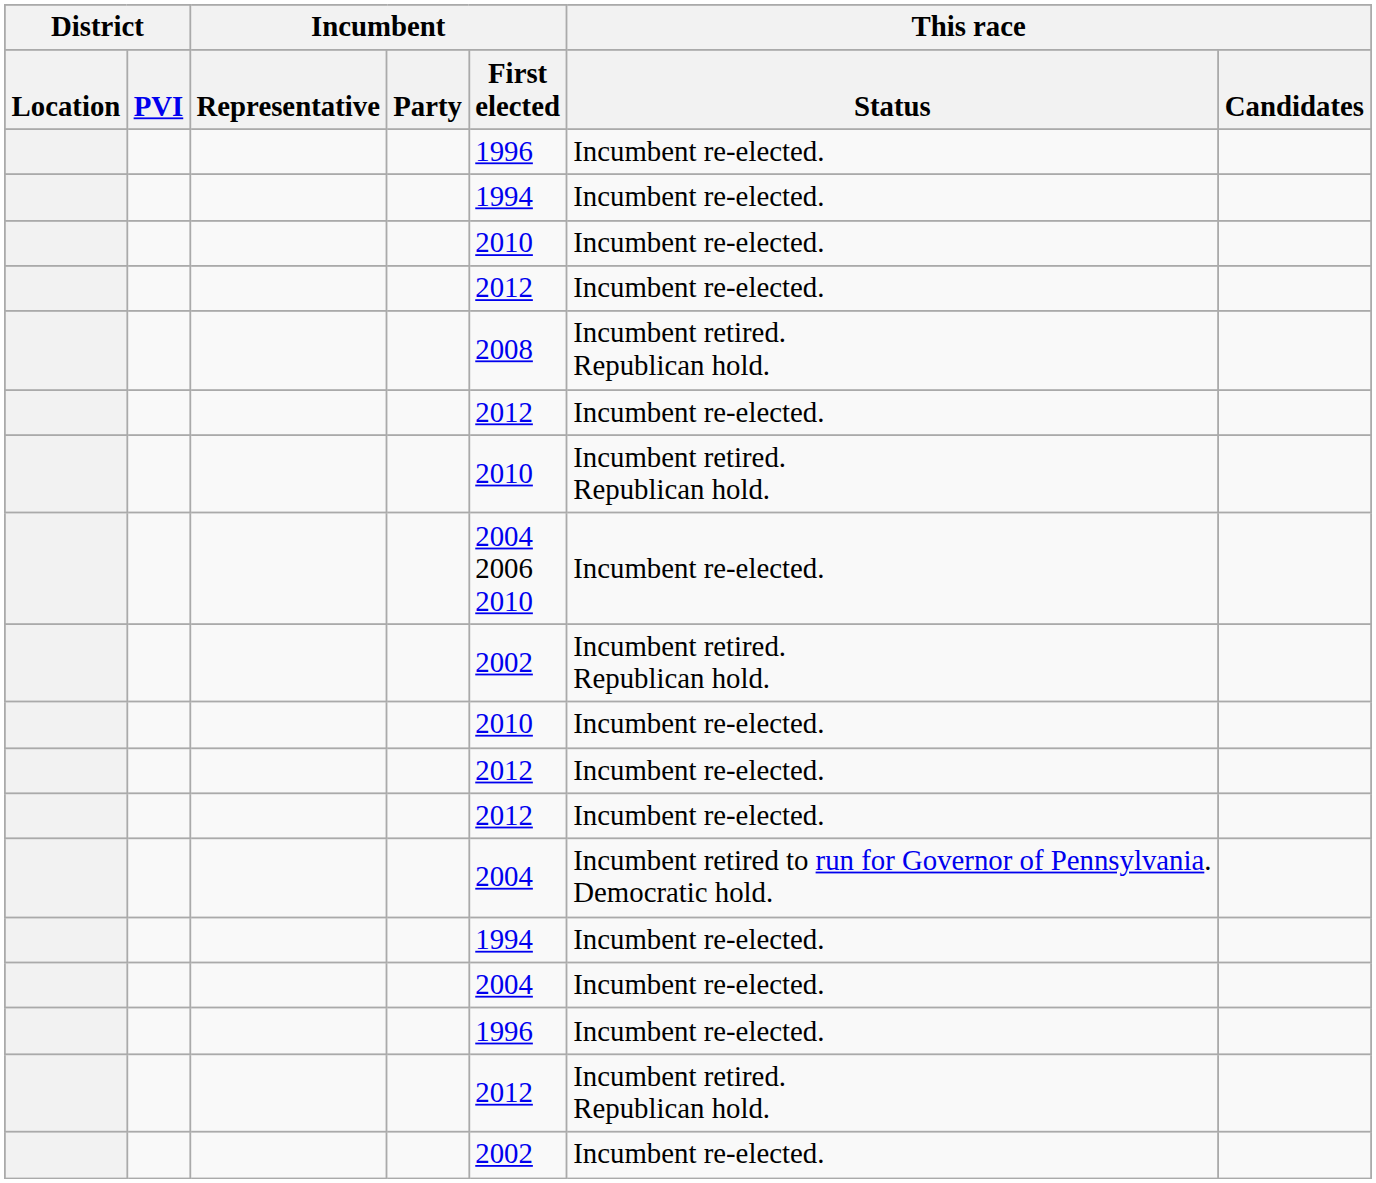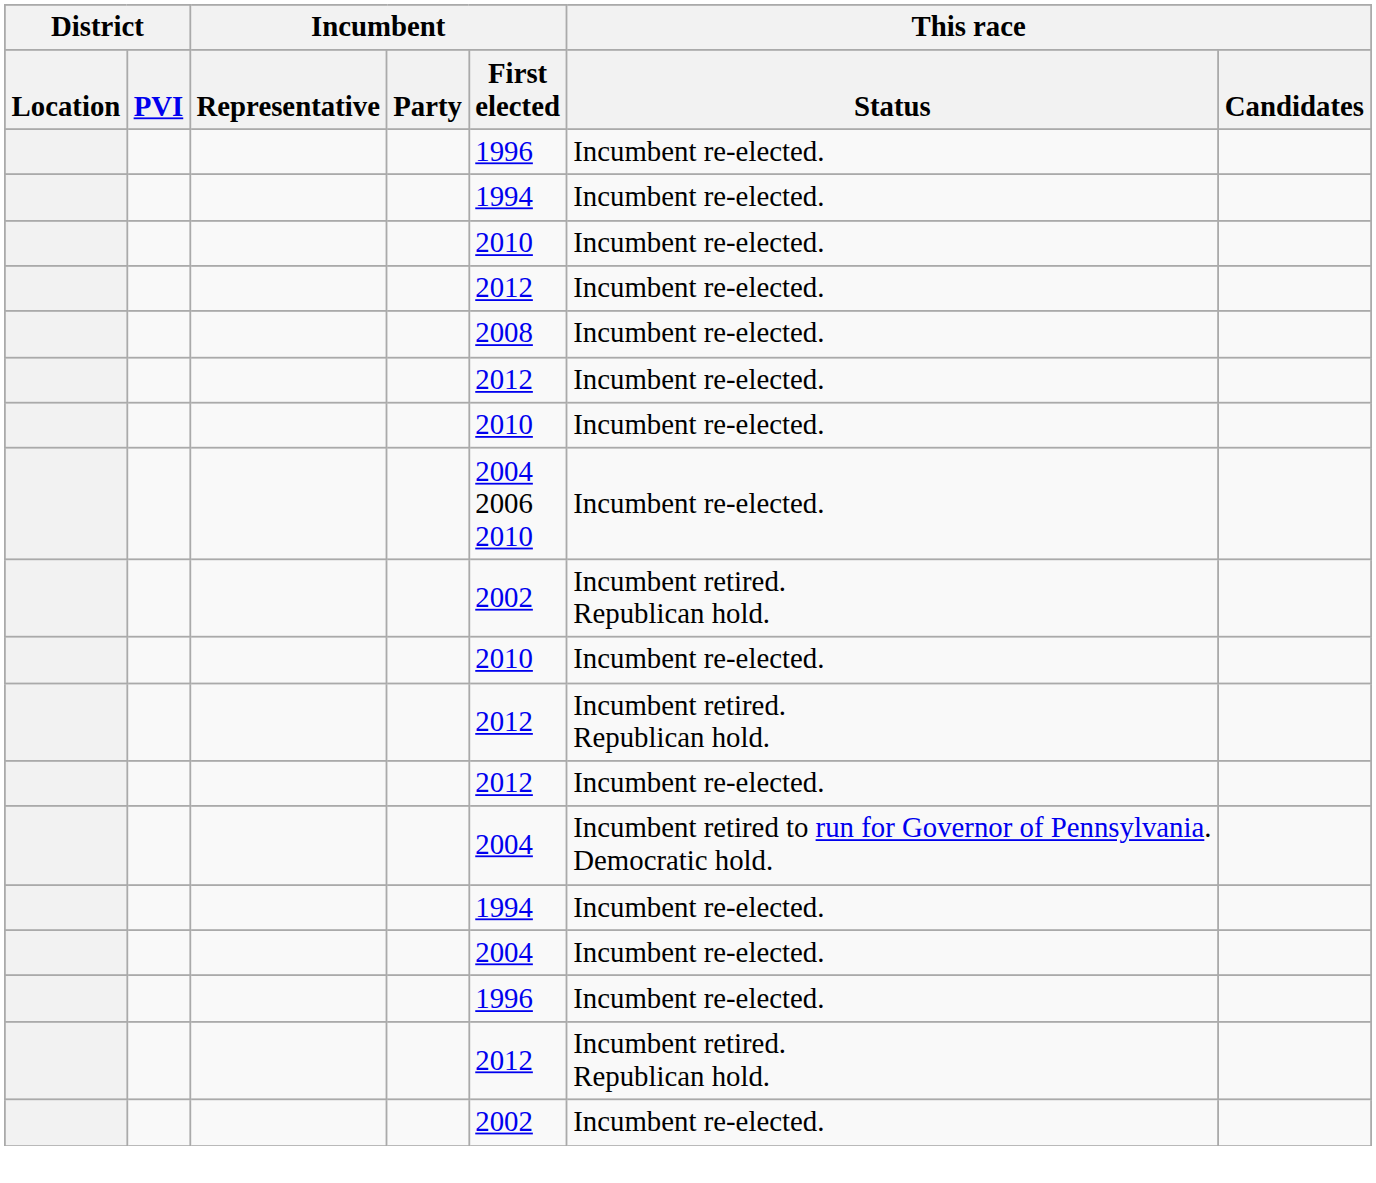row 7 | This race / Status: Incumbent retired. Republican hold. -> Incumbent re-elected.
row 9 | This race / Status: Incumbent retired. Republican hold. -> Incumbent re-elected.
row 13 | This race / Status: Incumbent re-elected. -> Incumbent retired. Republican hold.
